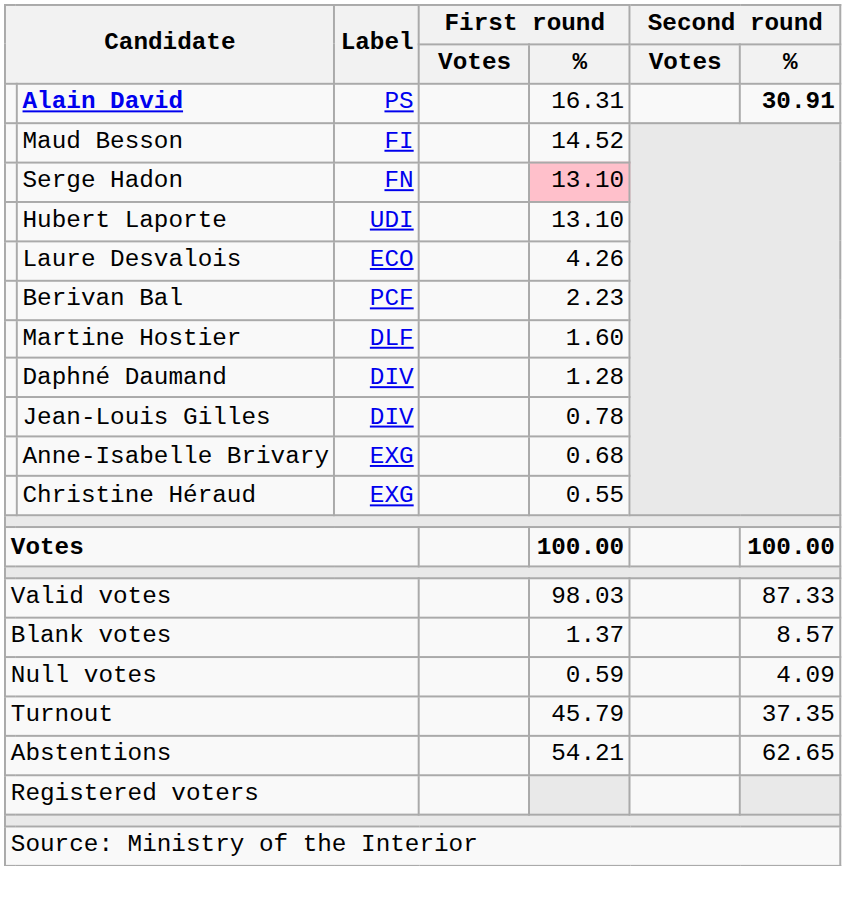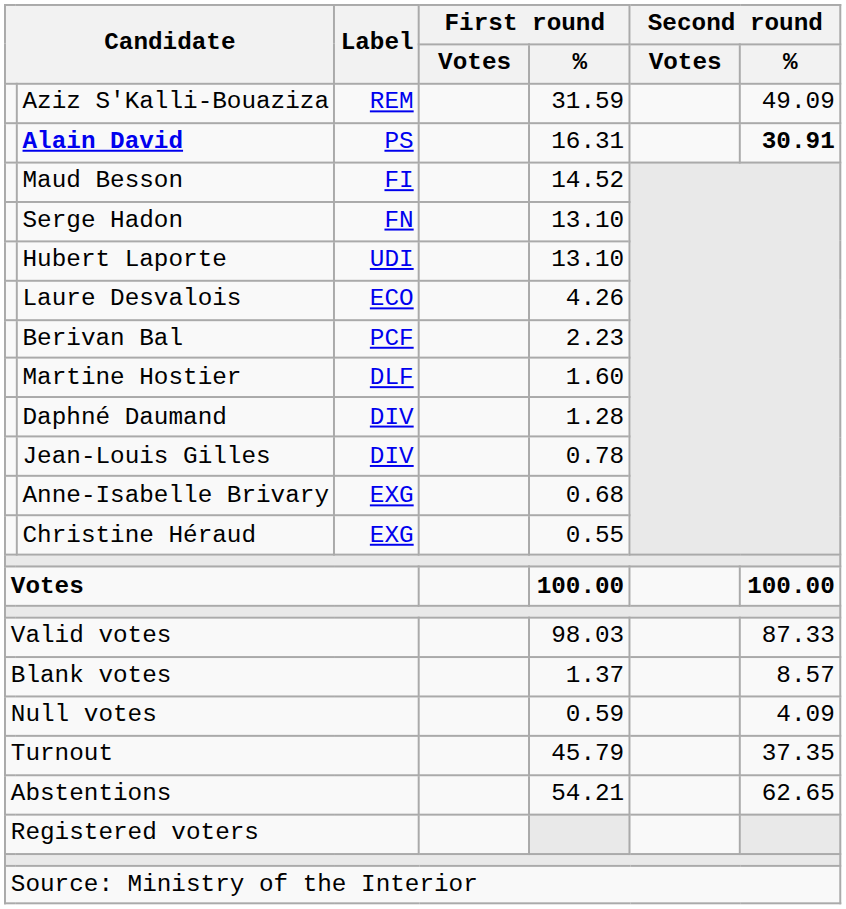+ row: Aziz S'Kalli-Bouaziza | REM | 31.59 | 49.09
Serge Hadon | First round / %: pink background -> no background
